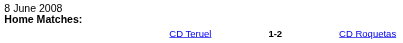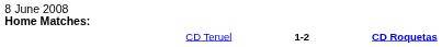CD Teruel | column 3: normal -> bold
